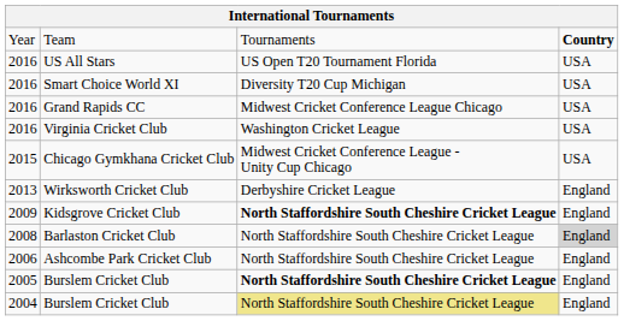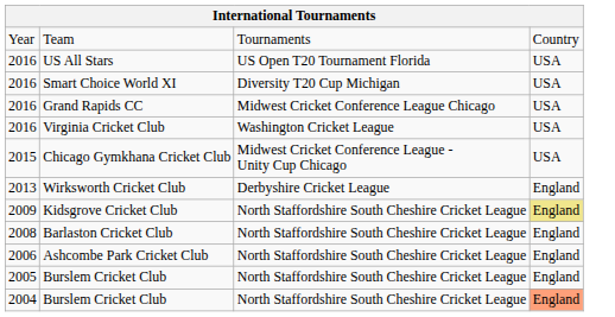Team | column 4: bold -> normal
Kidsgrove Cricket Club | column 3: bold -> normal
Kidsgrove Cricket Club | column 4: no background -> khaki background
Barlaston Cricket Club | column 4: lightgrey background -> no background
2005 / Burslem Cricket Club | column 3: bold -> normal
2004 / Burslem Cricket Club | column 3: khaki background -> no background
2004 / Burslem Cricket Club | column 4: no background -> lightsalmon background
